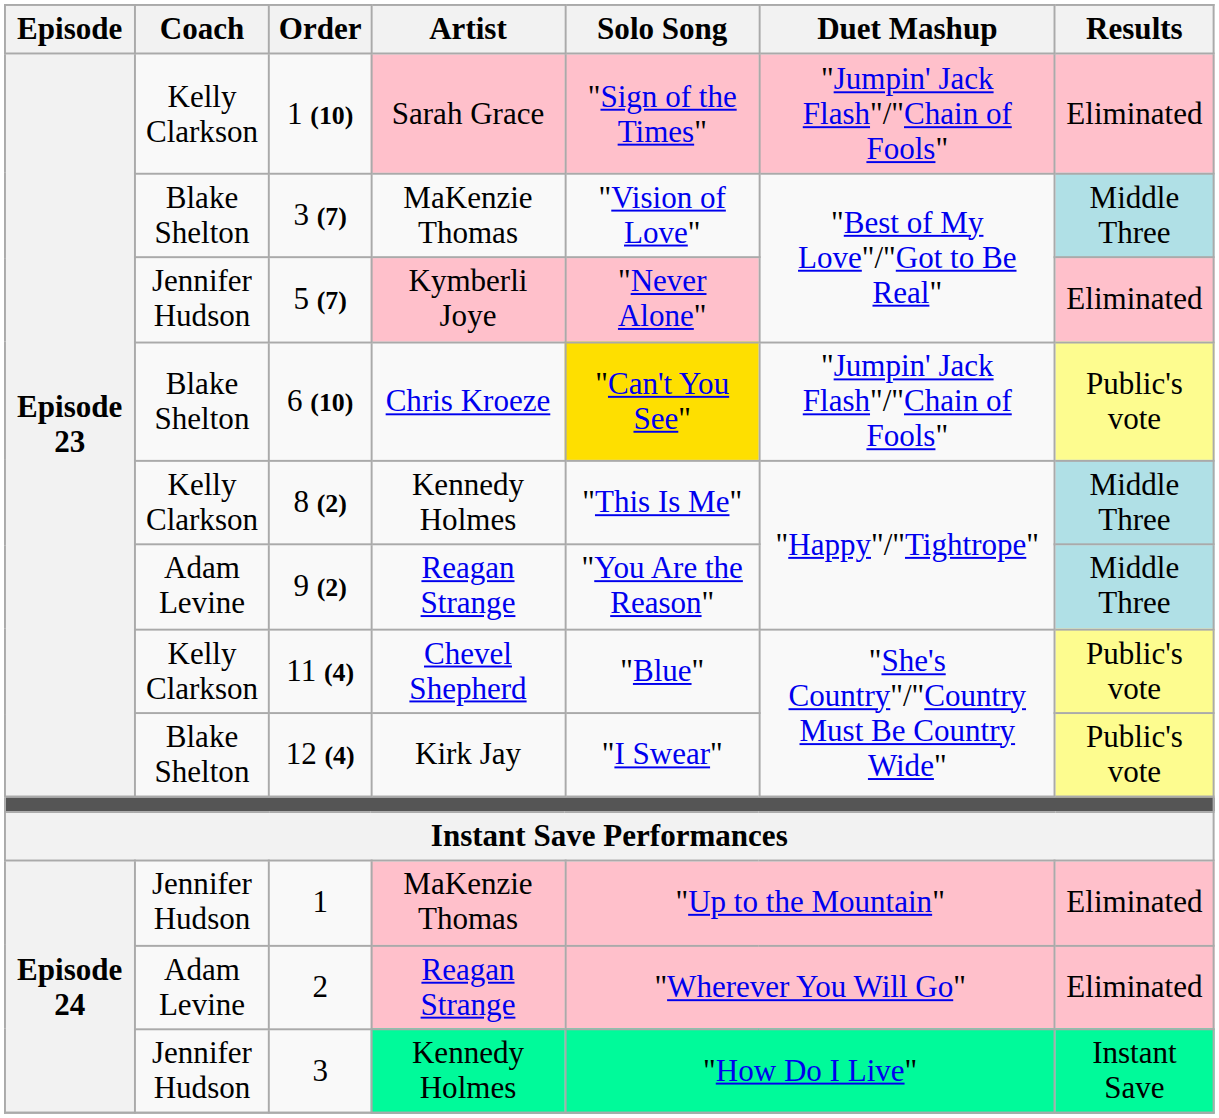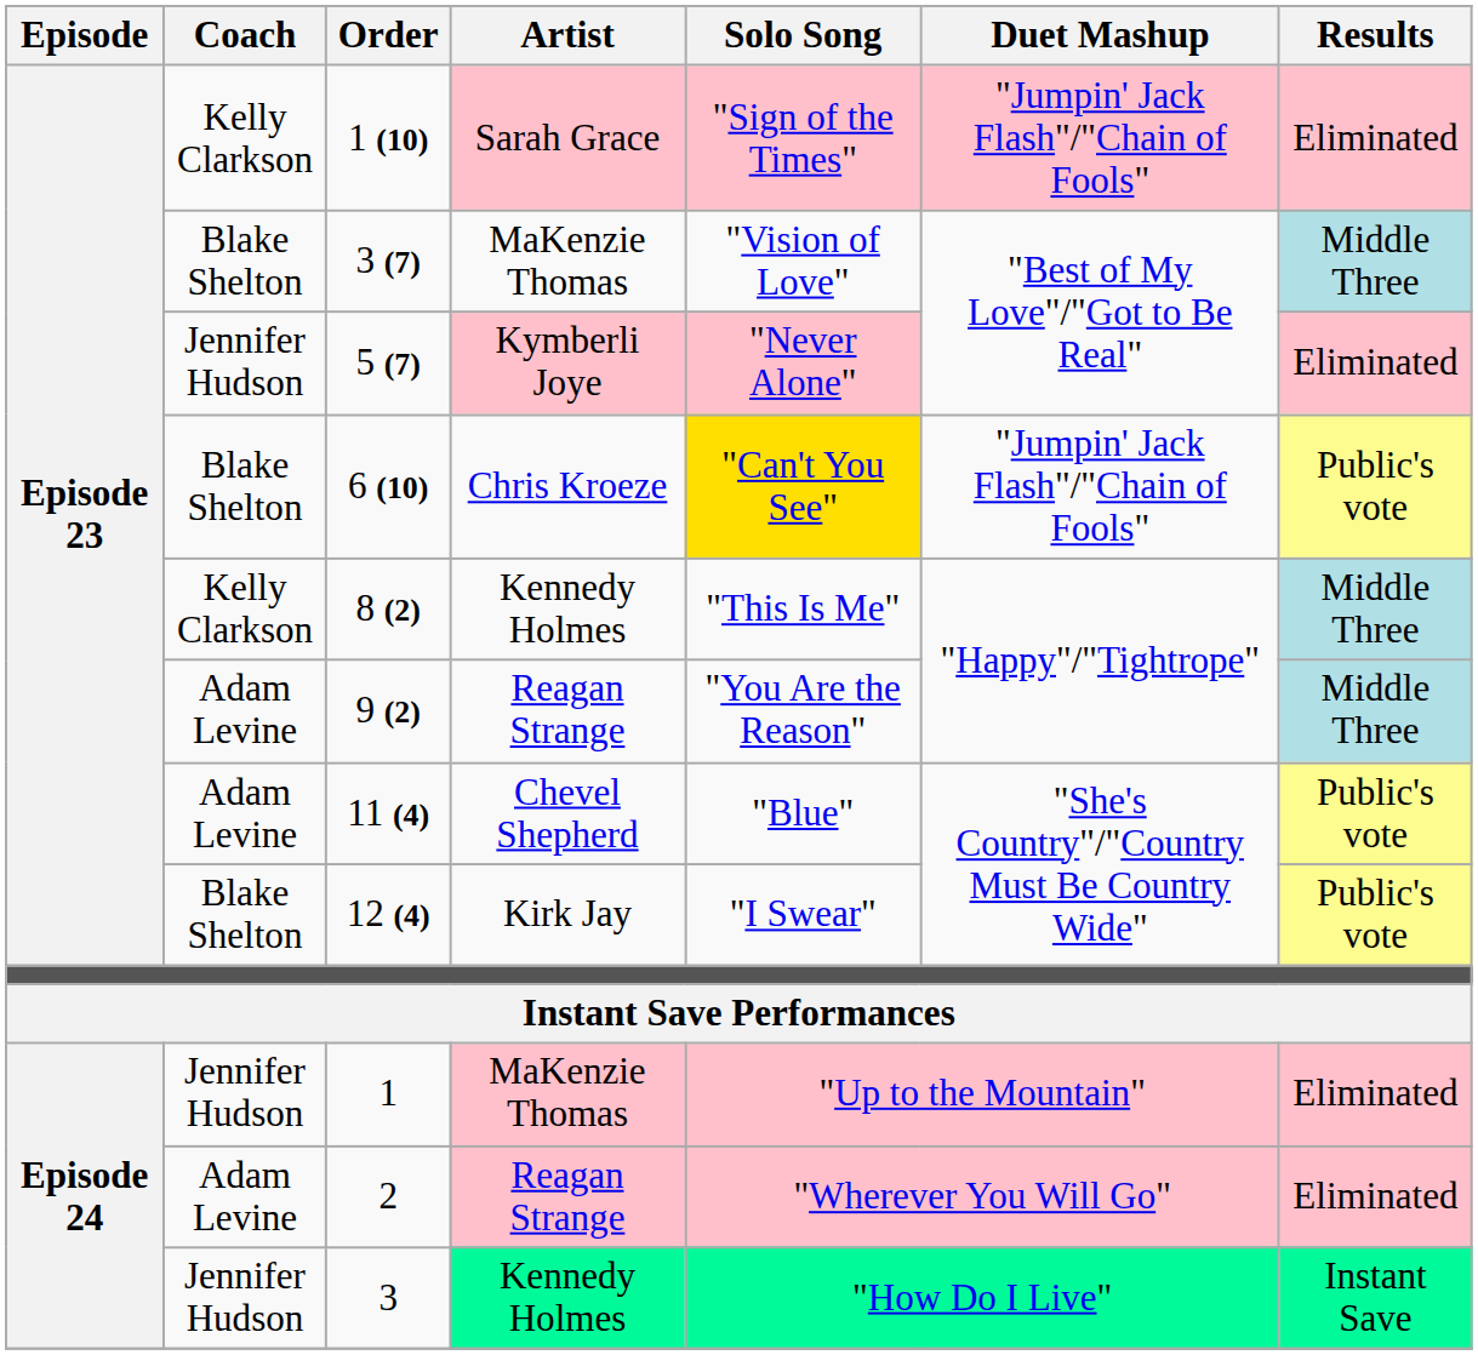11 (4) | Coach: Kelly Clarkson -> Adam Levine
